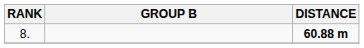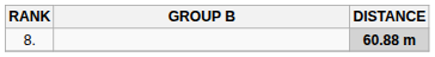8. | DISTANCE: no background -> lightgrey background
